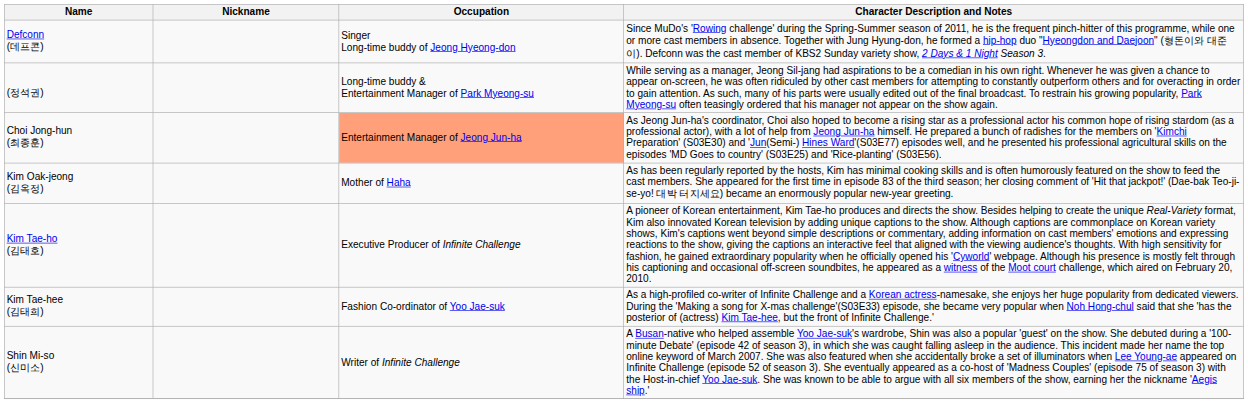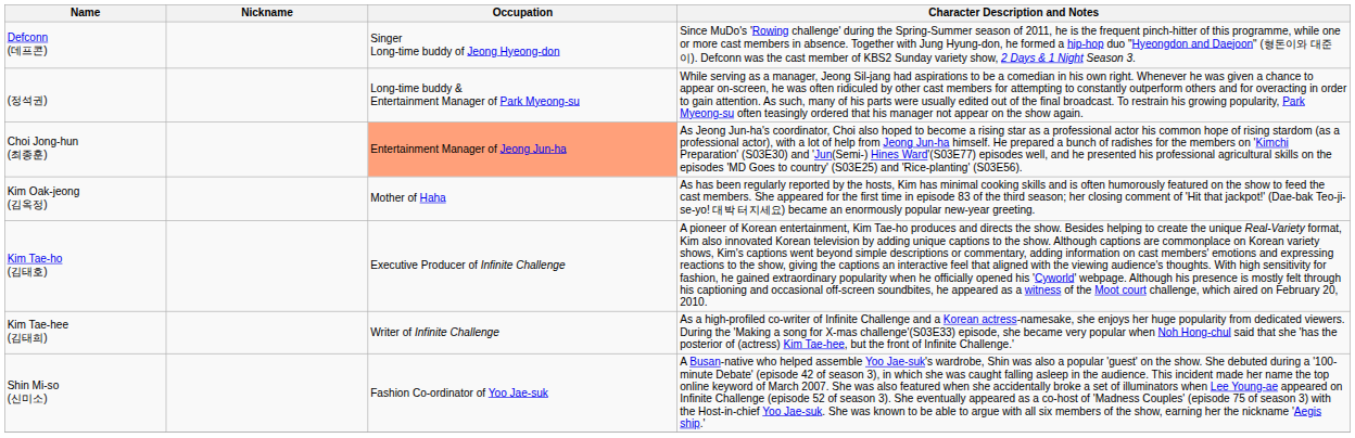Kim Tae-hee (김태희) | Occupation: Fashion Co-ordinator of Yoo Jae-suk -> Writer of Infinite Challenge
Shin Mi-so (신미소) | Occupation: Writer of Infinite Challenge -> Fashion Co-ordinator of Yoo Jae-suk
